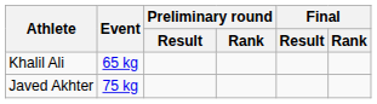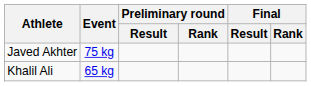rows swapped: Khalil Ali <-> Javed Akhter
